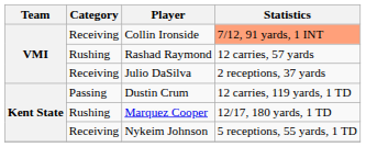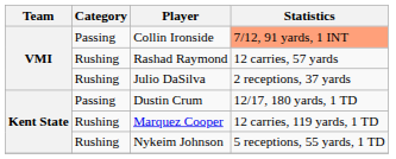Collin Ironside | Category: Receiving -> Passing
Julio DaSilva | Category: Receiving -> Rushing
Dustin Crum | Statistics: 12 carries, 119 yards, 1 TD -> 12/17, 180 yards, 1 TD
Marquez Cooper | Statistics: 12/17, 180 yards, 1 TD -> 12 carries, 119 yards, 1 TD
Nykeim Johnson | Category: Receiving -> Rushing
